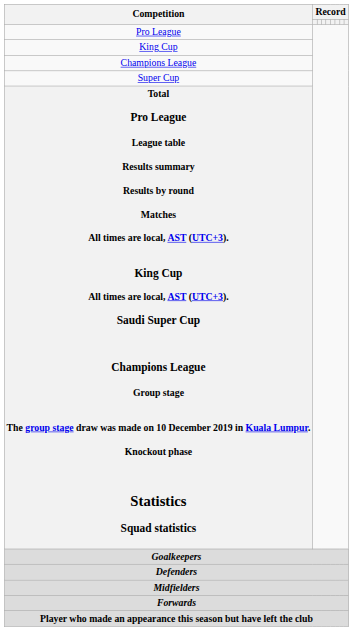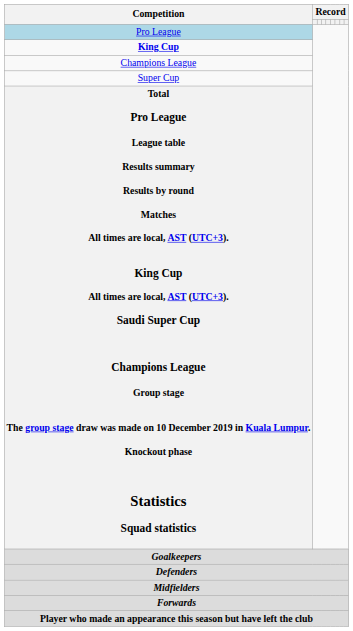Pro League | Competition: no background -> lightblue background
King Cup | Competition: normal -> bold
